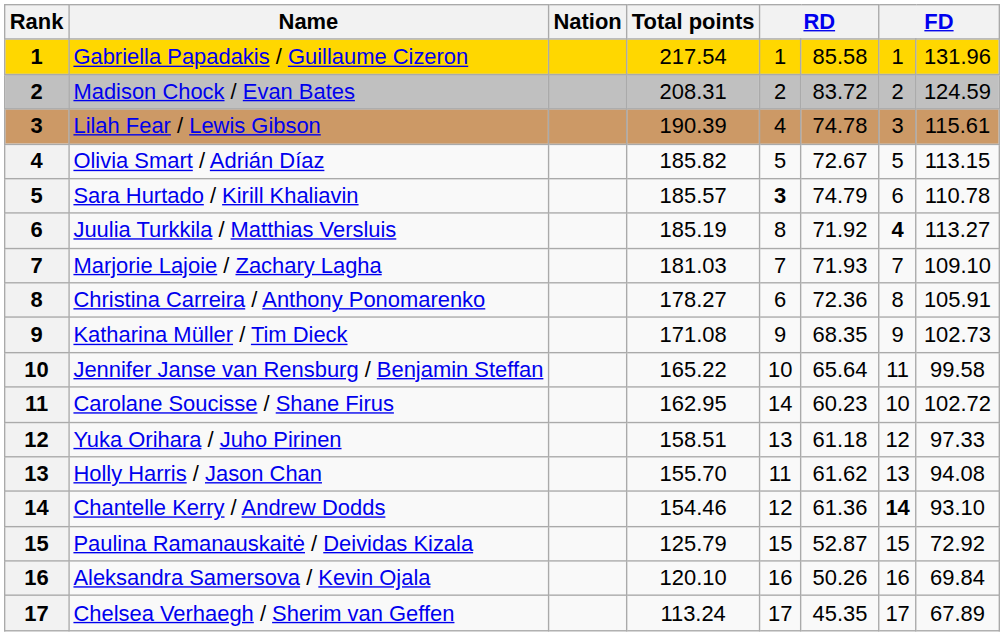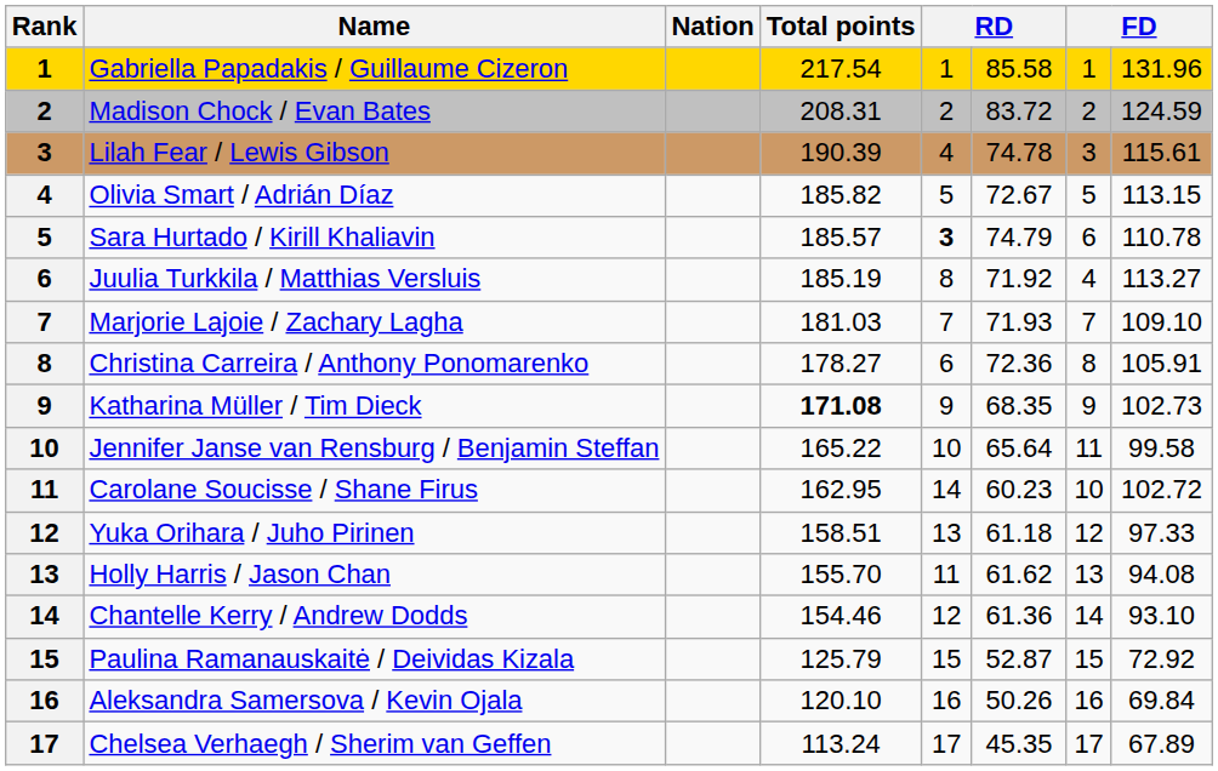Juulia Turkkila / Matthias Versluis | column 7: bold -> normal
Katharina Müller / Tim Dieck | Total points: normal -> bold
Chantelle Kerry / Andrew Dodds | column 7: bold -> normal
